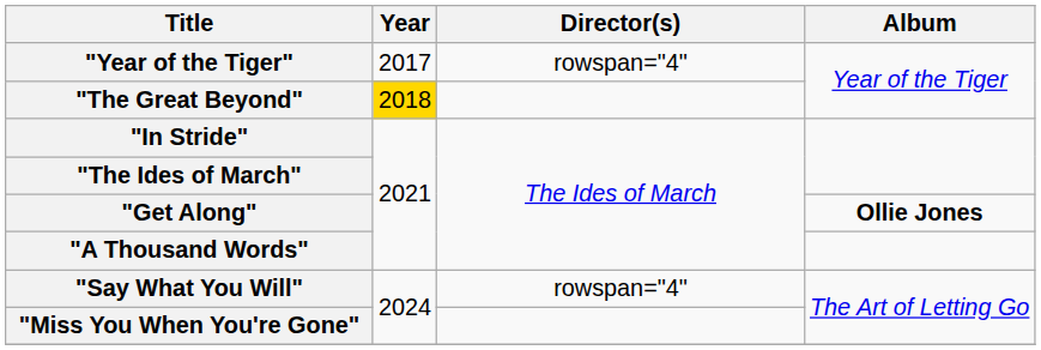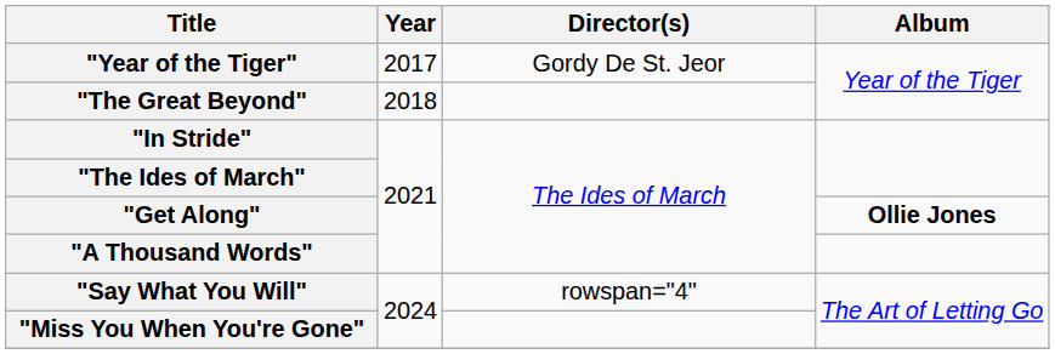"Year of the Tiger" | Director(s): rowspan="4" -> Gordy De St. Jeor
"The Great Beyond" | Year: gold background -> no background
